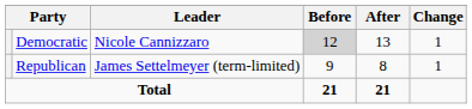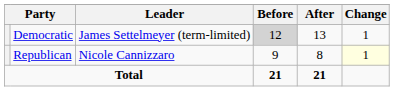Democratic | Leader: Nicole Cannizzaro -> James Settelmeyer (term-limited)
Republican | Leader: James Settelmeyer (term-limited) -> Nicole Cannizzaro
Republican | Change: no background -> lightyellow background
